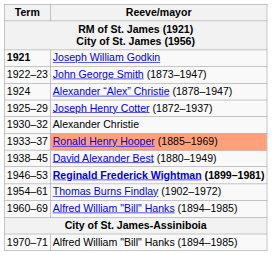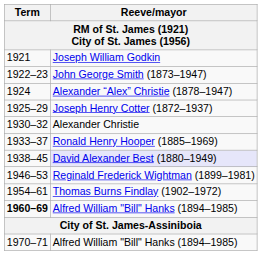row 3 | Term: bold -> normal
row 8 | Reeve/mayor: lightsalmon background -> no background
row 9 | Reeve/mayor: no background -> lavender background
row 10 | Reeve/mayor: bold -> normal
row 12 | Term: normal -> bold
